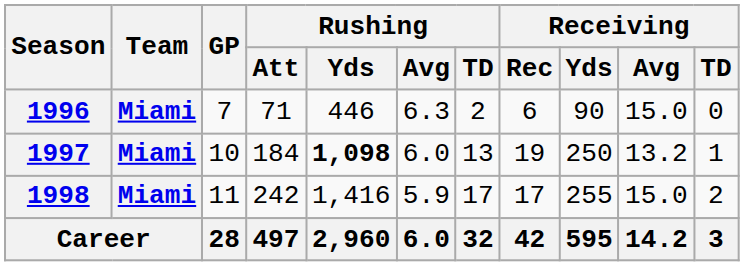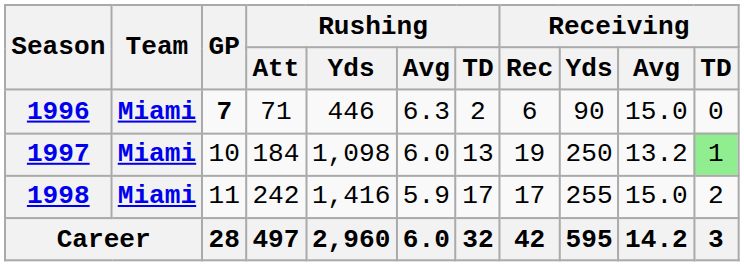1996 | GP: normal -> bold
1997 | Rushing / Yds: bold -> normal
1997 | Receiving / TD: no background -> lightgreen background
